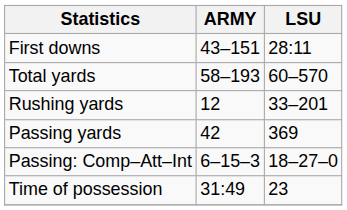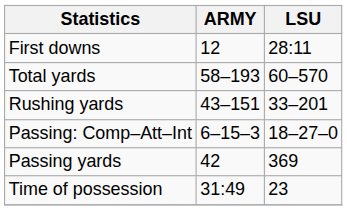First downs | ARMY: 43–151 -> 12
Rushing yards | ARMY: 12 -> 43–151
rows swapped: Passing yards <-> Passing: Comp–Att–Int
